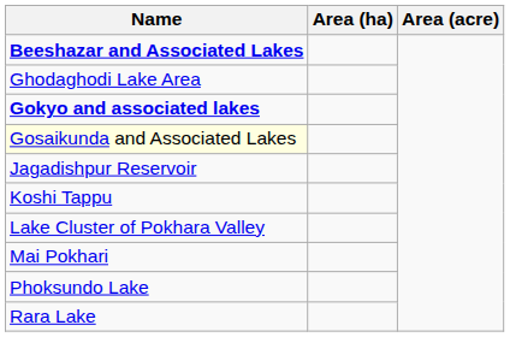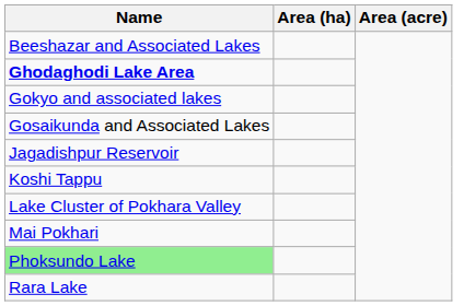Beeshazar and Associated Lakes | Name: bold -> normal
Ghodaghodi Lake Area | Name: normal -> bold
Gokyo and associated lakes | Name: bold -> normal
Gosaikunda and Associated Lakes | Name: lightyellow background -> no background
Phoksundo Lake | Name: no background -> lightgreen background
